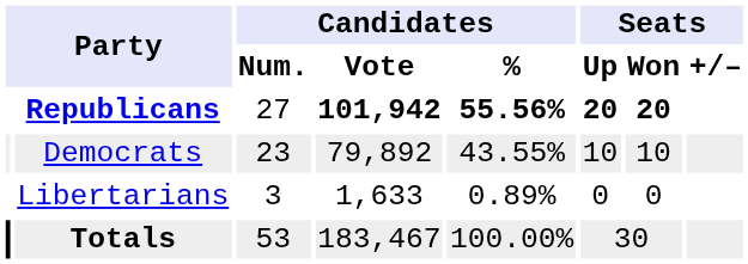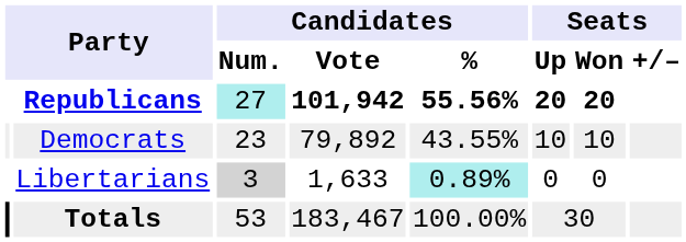Republicans | Candidates / Num.: no background -> paleturquoise background
Libertarians | Candidates / Num.: no background -> lightgrey background
Libertarians | Candidates / %: no background -> paleturquoise background
